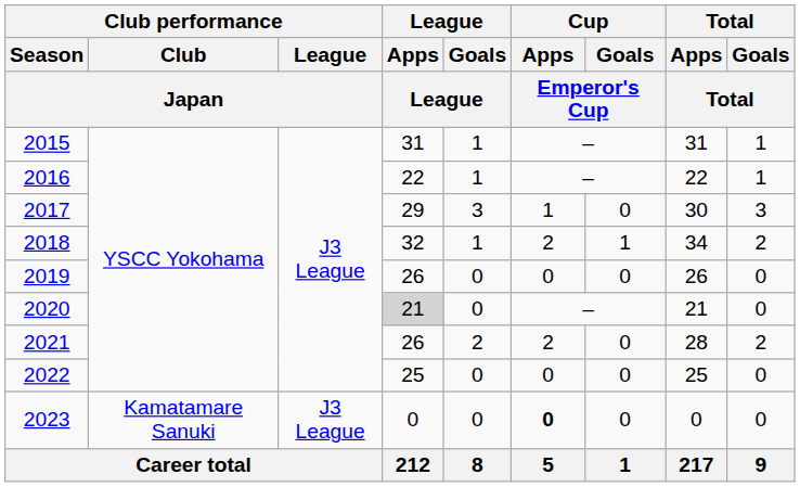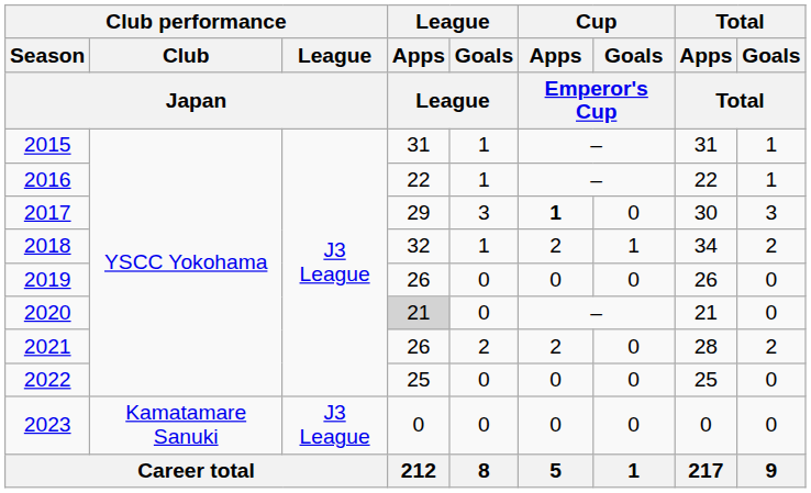2017 | Cup / Apps / Emperor's Cup: normal -> bold
2023 | Cup / Apps / Emperor's Cup: bold -> normal
